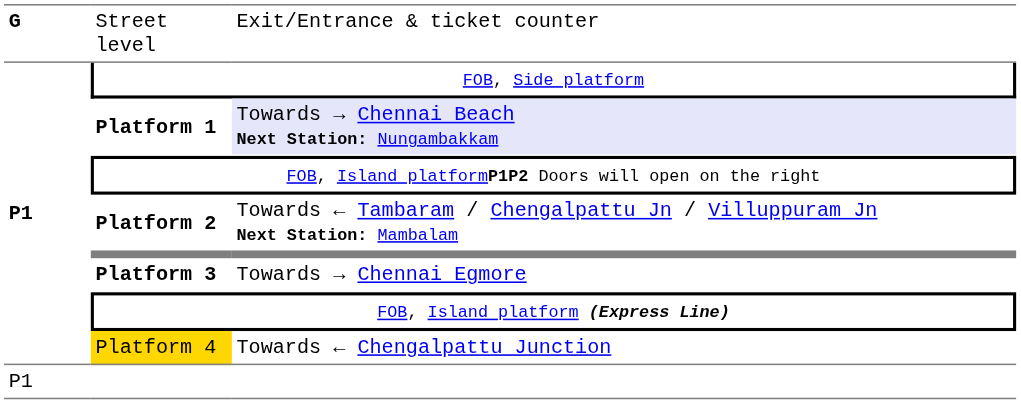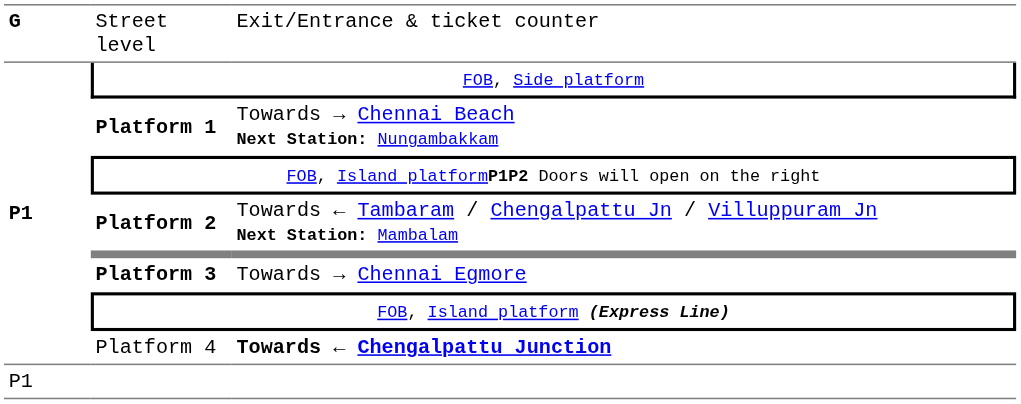Platform 1 | column 3: lavender background -> no background
Platform 4 | column 2: gold background -> no background
Platform 4 | column 3: normal -> bold
